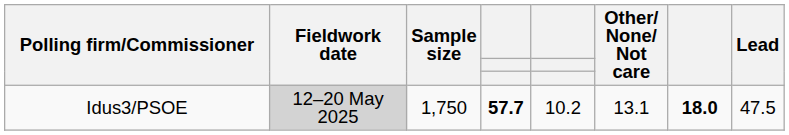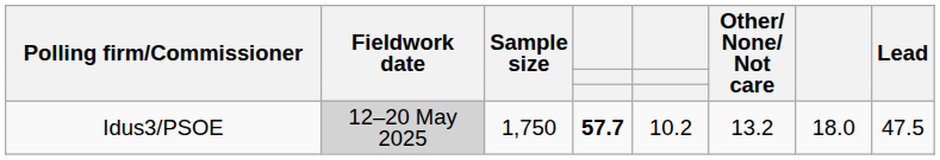Idus3/PSOE | Other/ None/ Not care: 13.1 -> 13.2
Idus3/PSOE | column 7: bold -> normal
